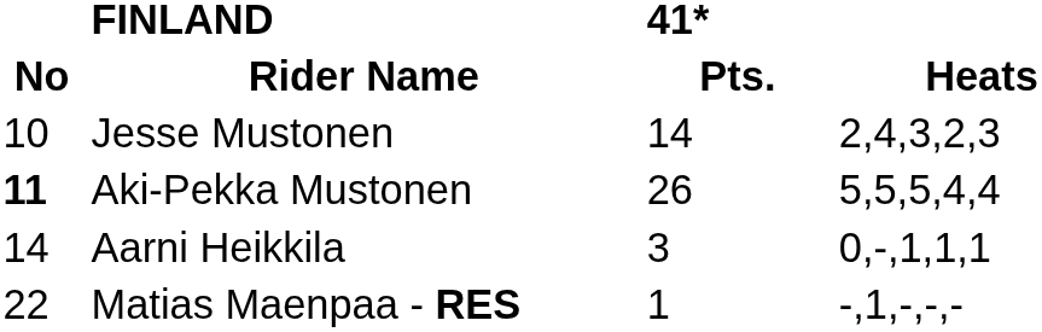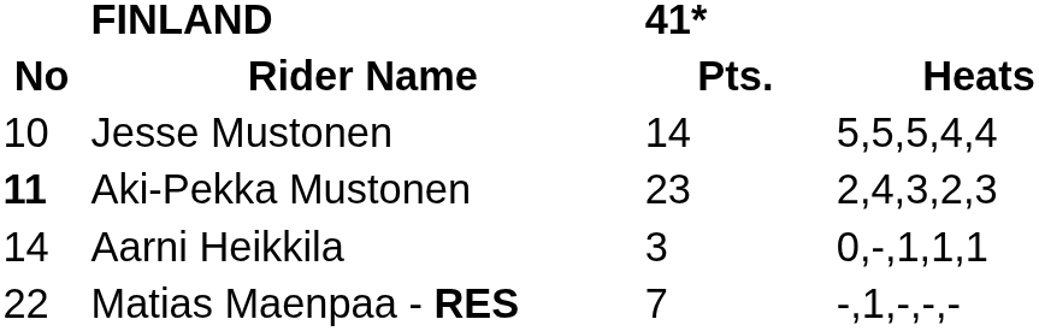Jesse Mustonen | Heats: 2,4,3,2,3 -> 5,5,5,4,4
Aki-Pekka Mustonen | 41* / Pts.: 26 -> 23
Aki-Pekka Mustonen | Heats: 5,5,5,4,4 -> 2,4,3,2,3
Matias Maenpaa - RES | 41* / Pts.: 1 -> 7
